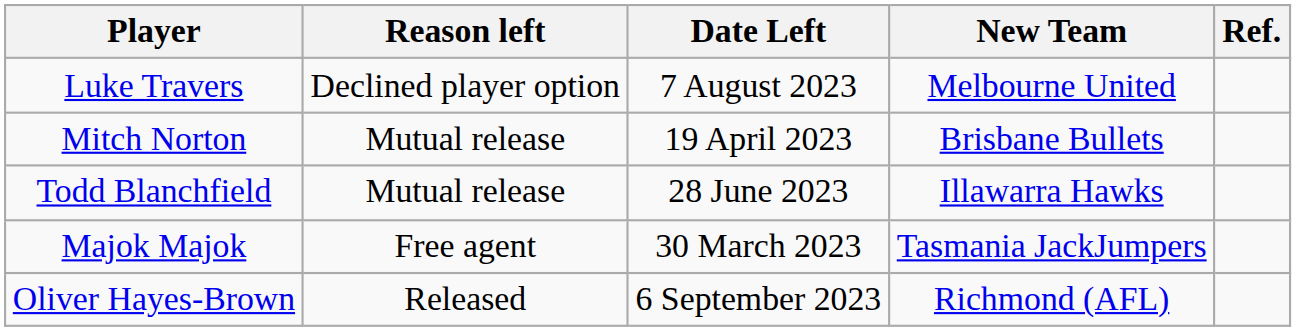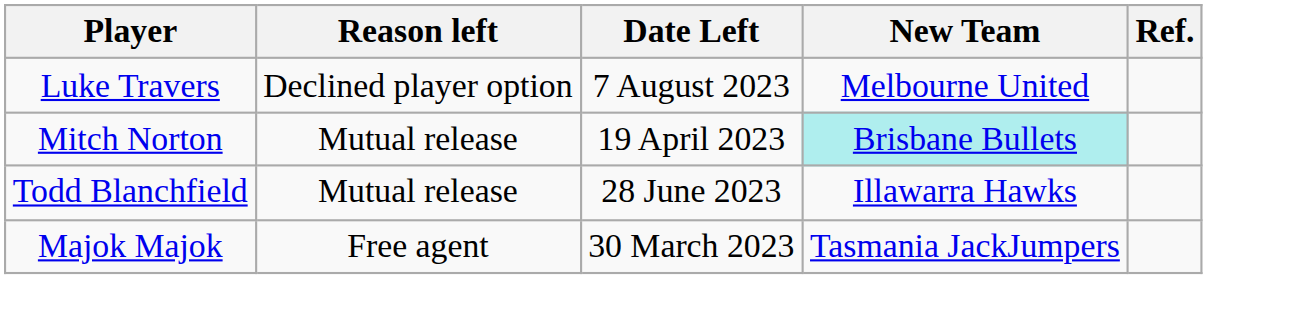Mitch Norton | New Team: no background -> paleturquoise background
- row: Oliver Hayes-Brown | Released | 6 September 2023 | Richmond (AFL)
